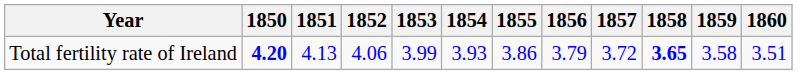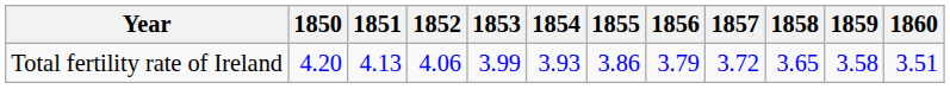row 2 | 1850: bold -> normal
row 2 | 1858: bold -> normal
